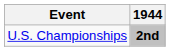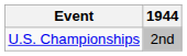U.S. Championships | 1944: bold -> normal
